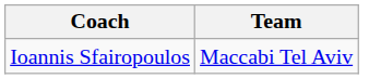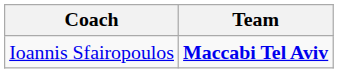Ioannis Sfairopoulos | Team: normal -> bold
